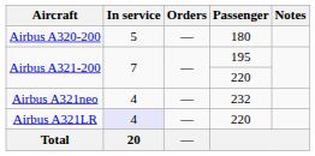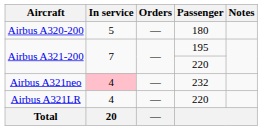Airbus A321neo | In service: no background -> pink background
Airbus A321LR | In service: lavender background -> no background
